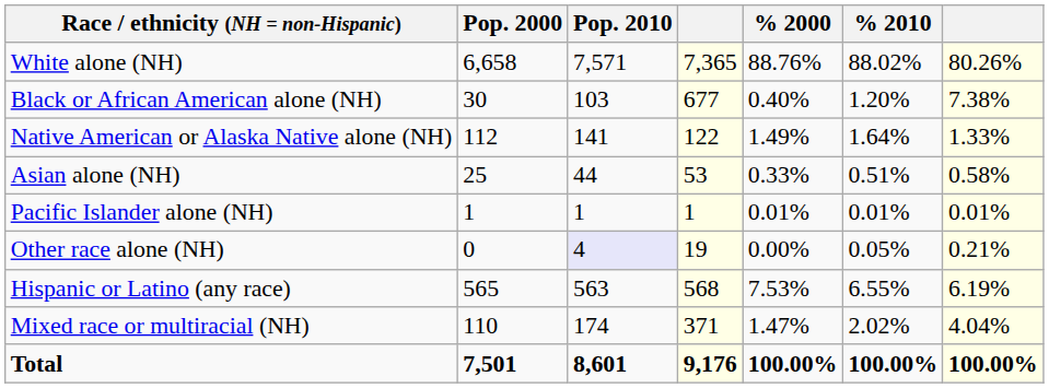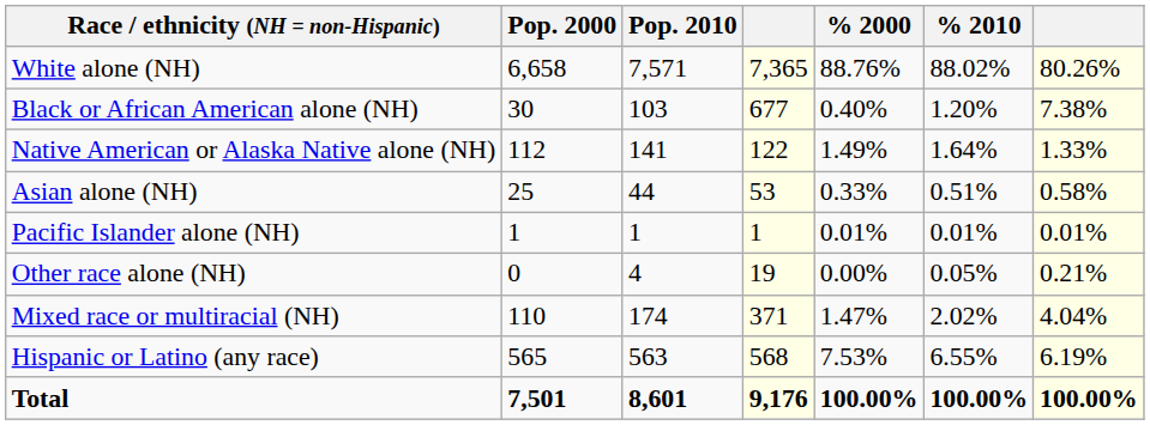Other race alone (NH) | Pop. 2010: lavender background -> no background
rows swapped: Mixed race or multiracial (NH) <-> Hispanic or Latino (any race)
